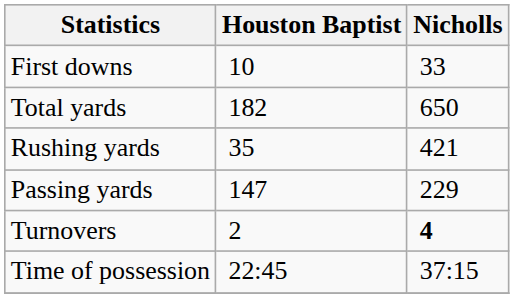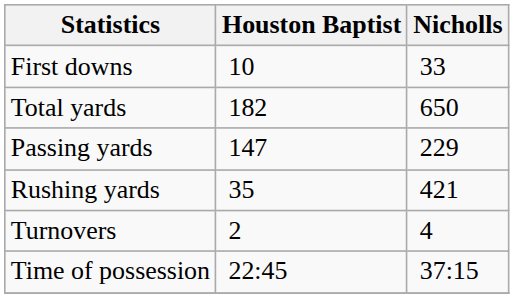rows swapped: Rushing yards <-> Passing yards
Turnovers | Nicholls: bold -> normal
